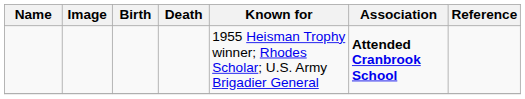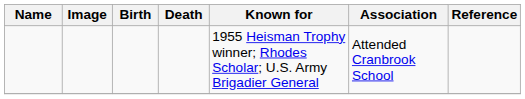row 2 | Association: bold -> normal
